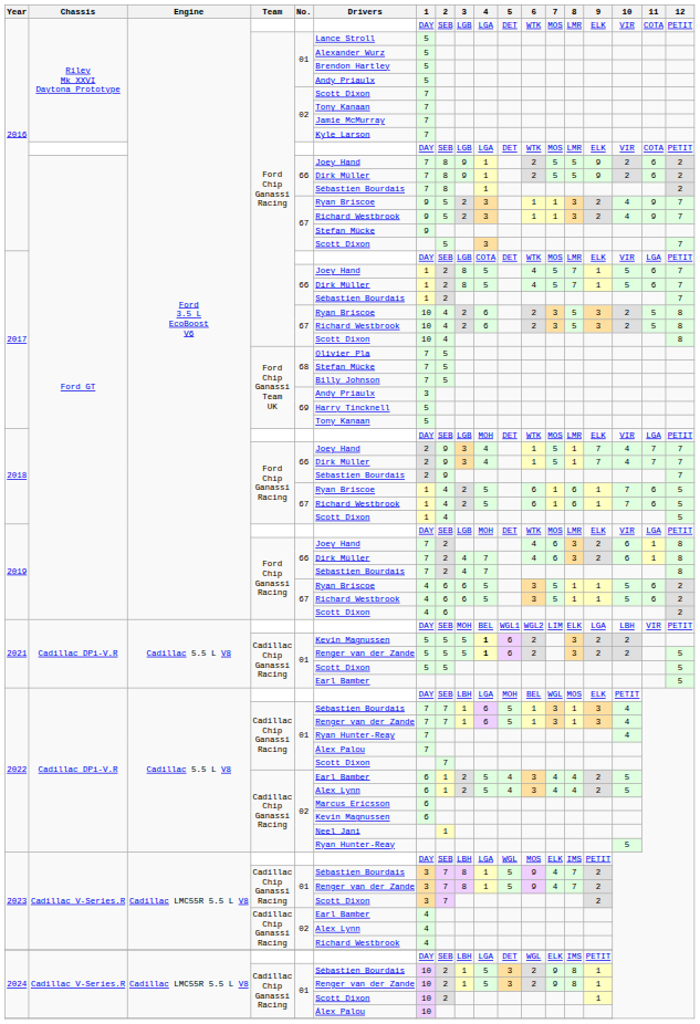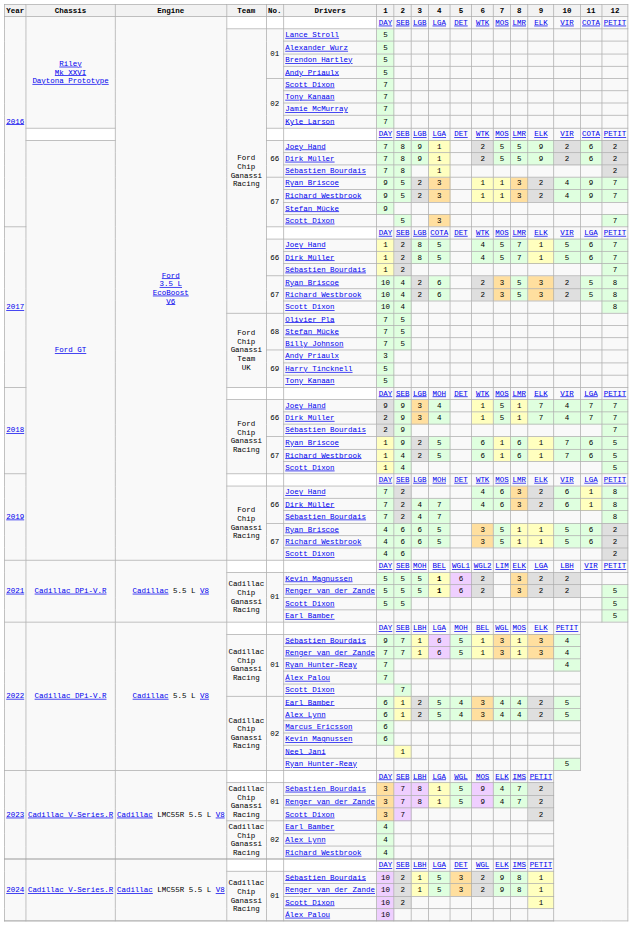row 33 | 1: 2 -> 9
row 36 | 2: 4 -> 9
row 52 | 1: 7 -> 9
